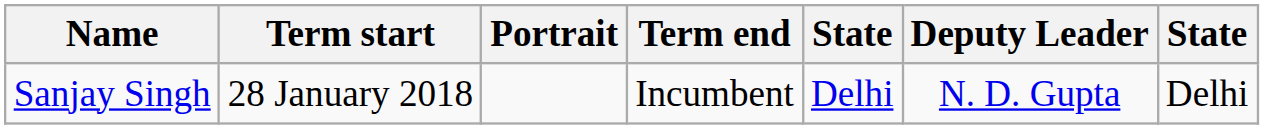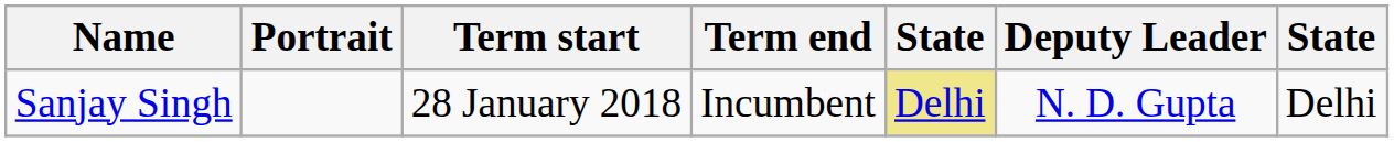columns swapped: Portrait <-> Term start
Sanjay Singh | column 5: no background -> khaki background
